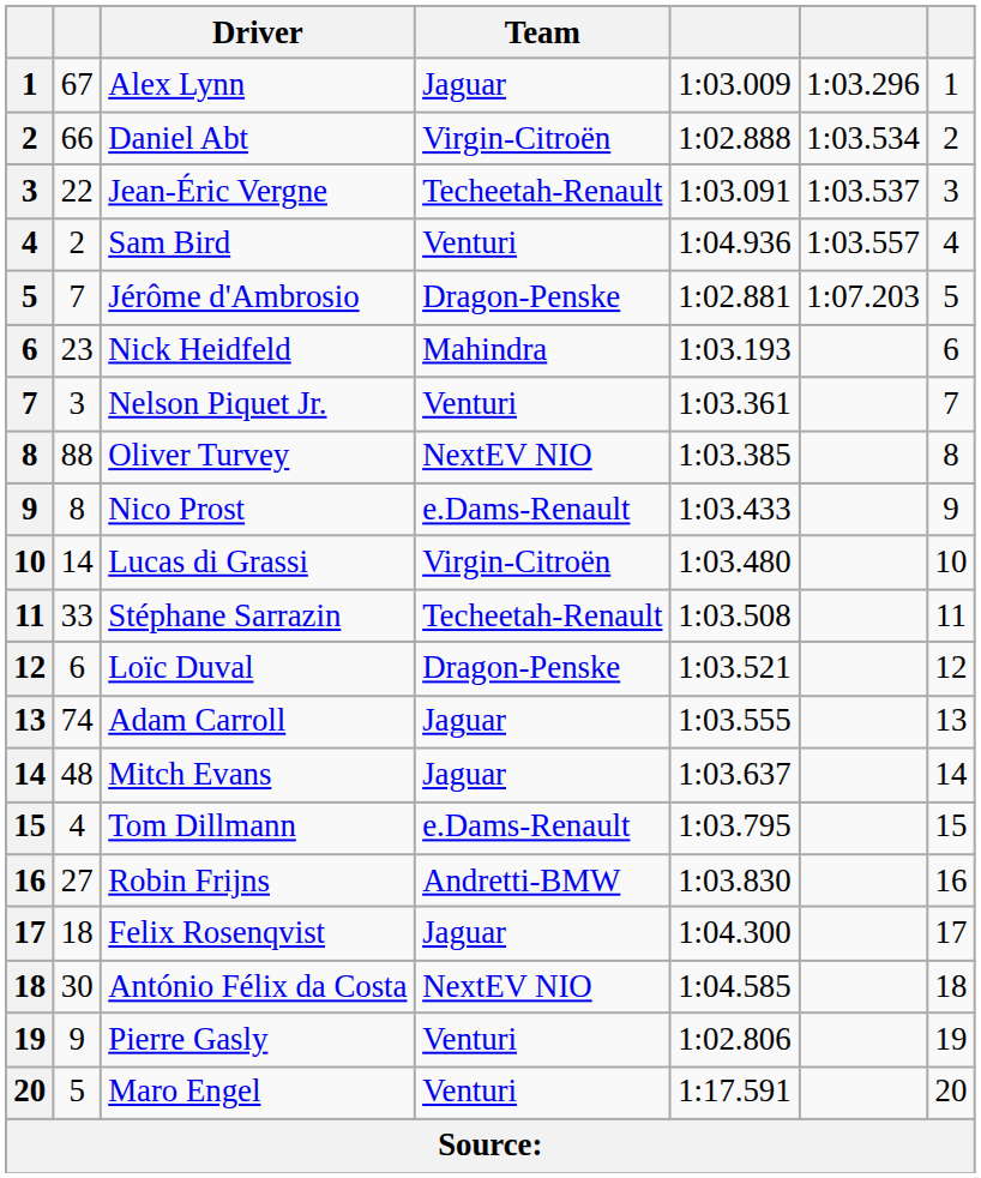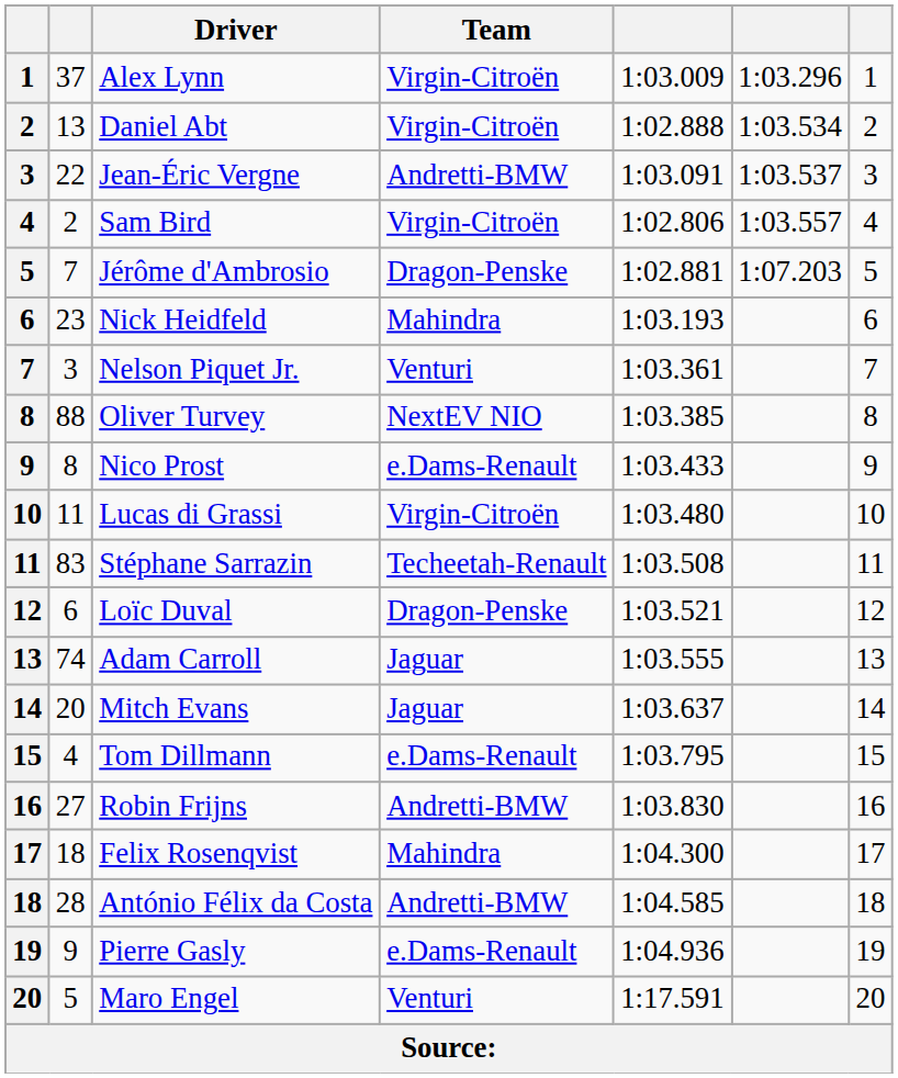Alex Lynn | column 2: 67 -> 37
Alex Lynn | Team: Jaguar -> Virgin-Citroën
Daniel Abt | column 2: 66 -> 13
Jean-Éric Vergne | Team: Techeetah-Renault -> Andretti-BMW
Sam Bird | Team: Venturi -> Virgin-Citroën
Sam Bird | column 5: 1:04.936 -> 1:02.806
Lucas di Grassi | column 2: 14 -> 11
Stéphane Sarrazin | column 2: 33 -> 83
Mitch Evans | column 2: 48 -> 20
Felix Rosenqvist | Team: Jaguar -> Mahindra
António Félix da Costa | column 2: 30 -> 28
António Félix da Costa | Team: NextEV NIO -> Andretti-BMW
Pierre Gasly | Team: Venturi -> e.Dams-Renault
Pierre Gasly | column 5: 1:02.806 -> 1:04.936
